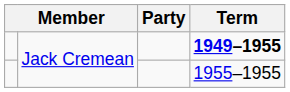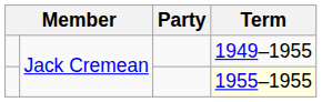1949–1955 | Term: bold -> normal
1955–1955 | Term: no background -> lightyellow background
